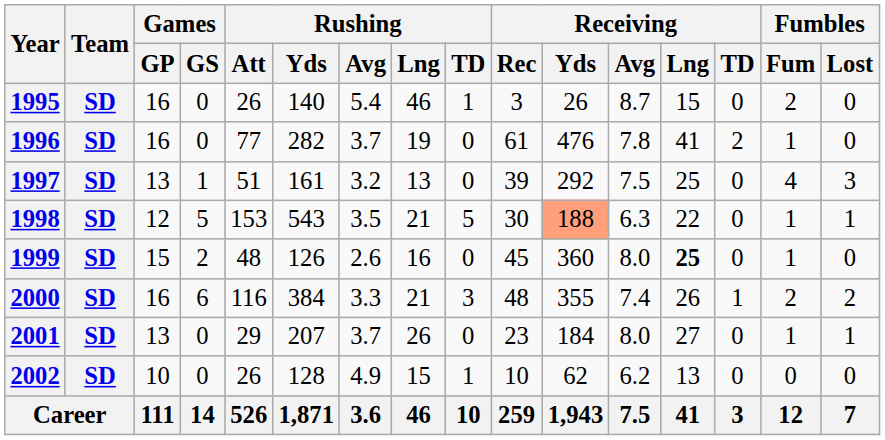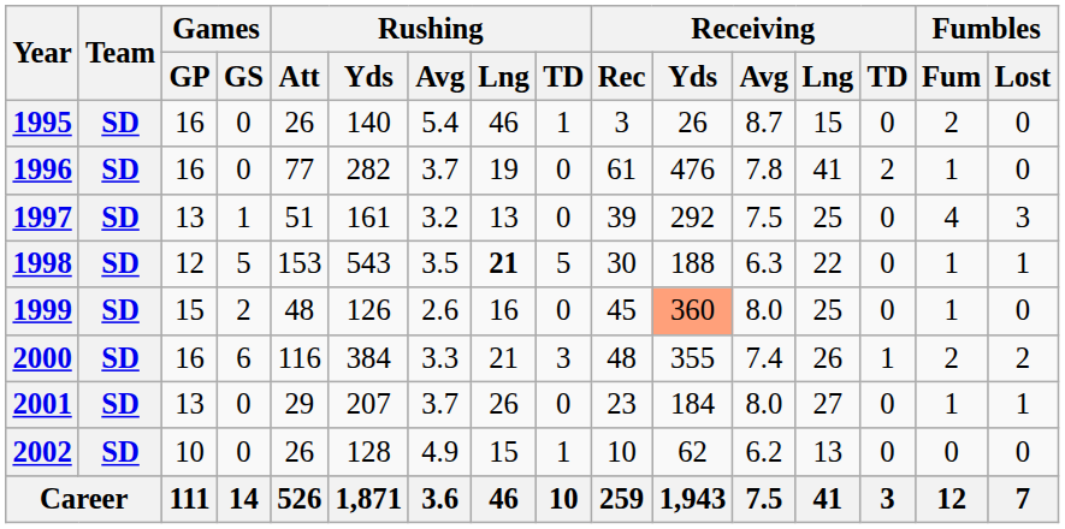1998 | Rushing / Lng: normal -> bold
1998 | Receiving / Yds: lightsalmon background -> no background
1999 | Receiving / Yds: no background -> lightsalmon background
1999 | Receiving / Lng: bold -> normal
